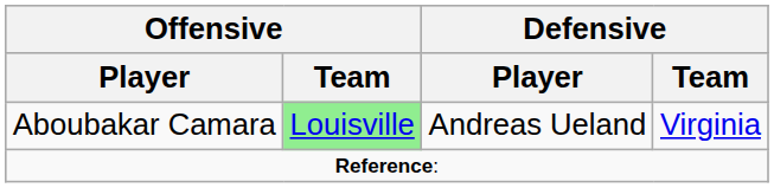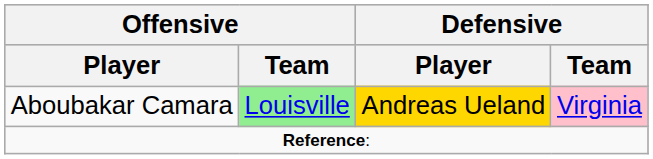Aboubakar Camara | Defensive / Player: no background -> gold background
Aboubakar Camara | Defensive / Team: no background -> pink background
